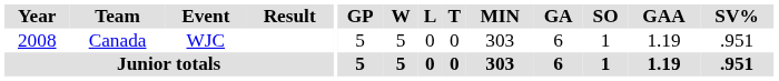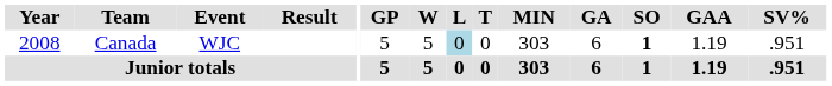Canada | L: no background -> lightblue background
Canada | SO: normal -> bold
